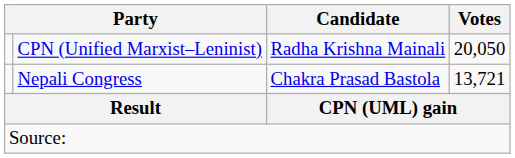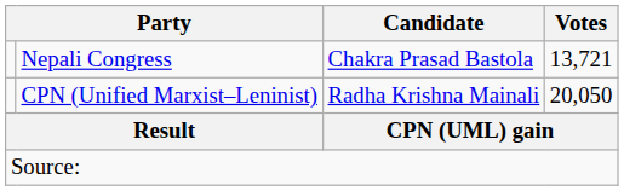rows swapped: CPN (Unified Marxist–Leninist) <-> Nepali Congress
